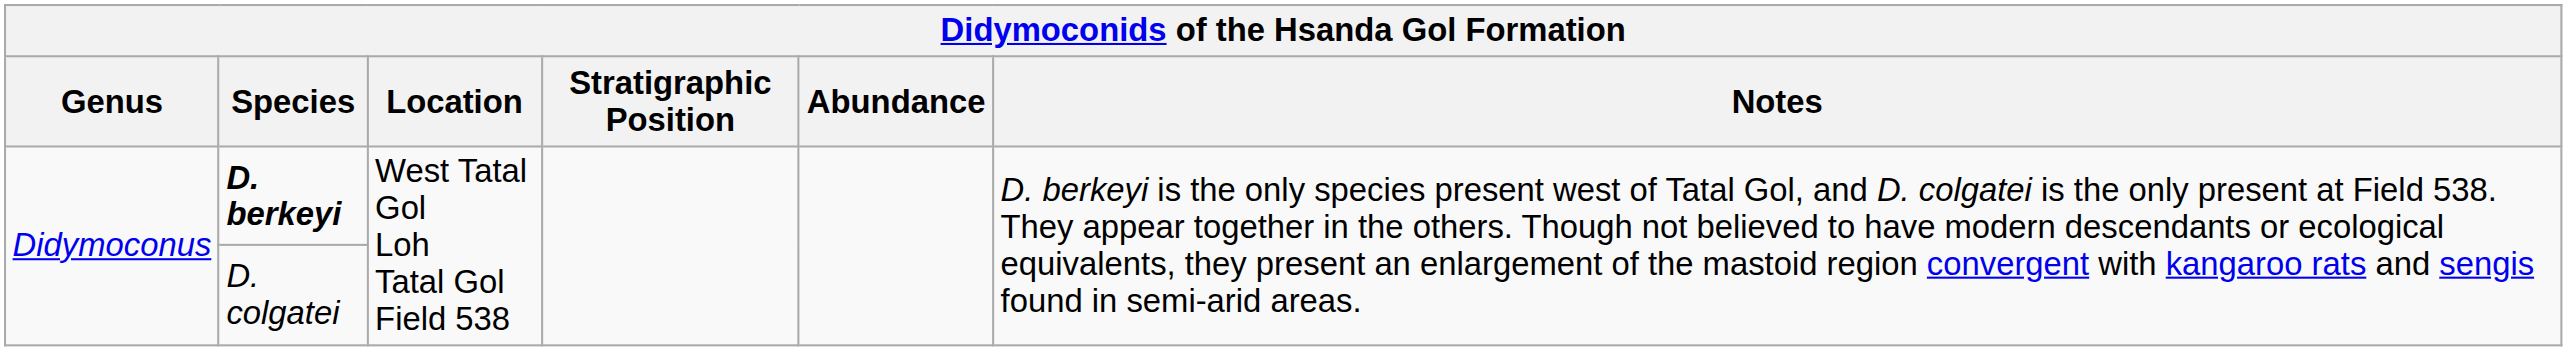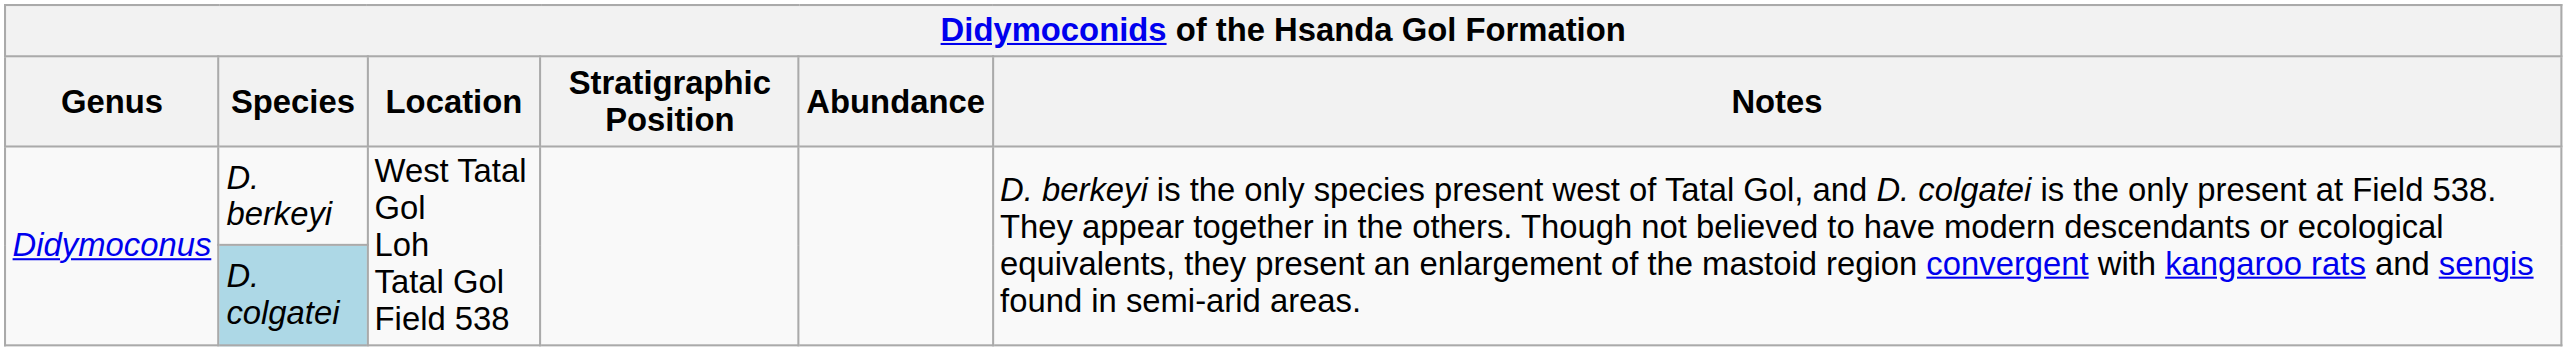D. berkeyi | Species: bold -> normal
D. colgatei | Species: no background -> lightblue background
